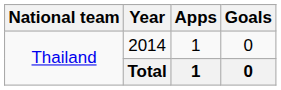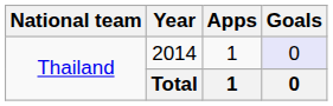Thailand / 2014 | Goals: no background -> lavender background
